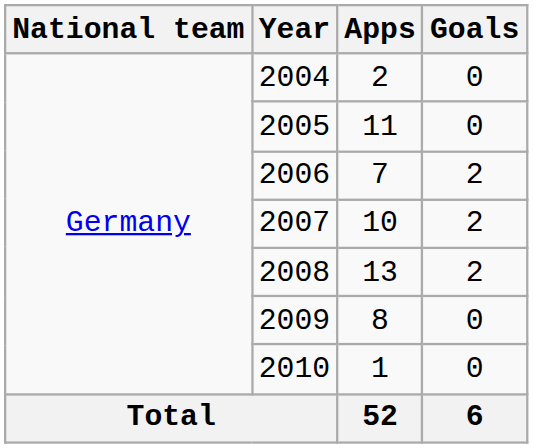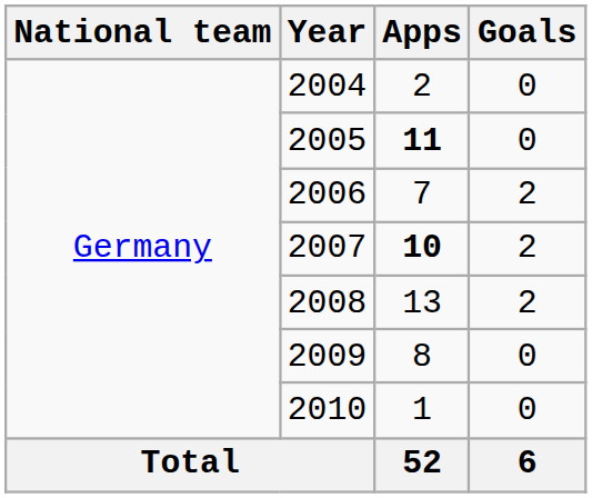2005 | Apps: normal -> bold
2007 | Apps: normal -> bold
